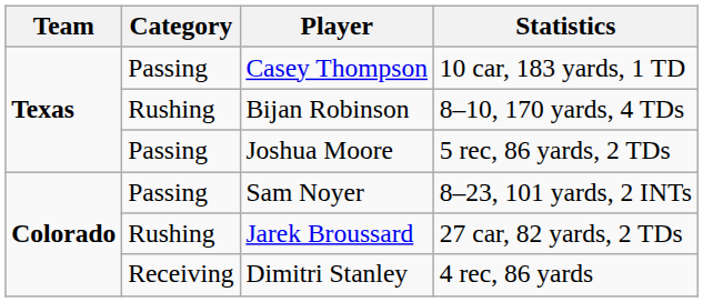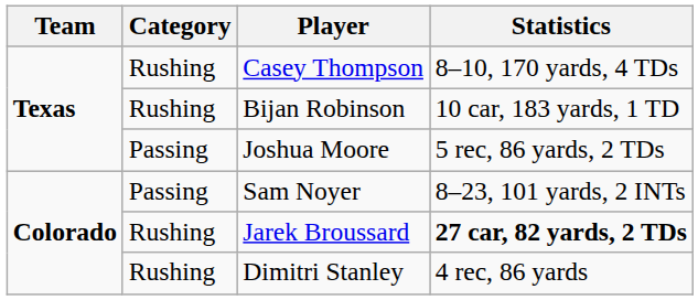Casey Thompson | Category: Passing -> Rushing
Casey Thompson | Statistics: 10 car, 183 yards, 1 TD -> 8–10, 170 yards, 4 TDs
Bijan Robinson | Statistics: 8–10, 170 yards, 4 TDs -> 10 car, 183 yards, 1 TD
Jarek Broussard | Statistics: normal -> bold
Dimitri Stanley | Category: Receiving -> Rushing
